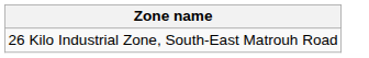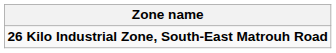row 2 | column 1: normal -> bold
